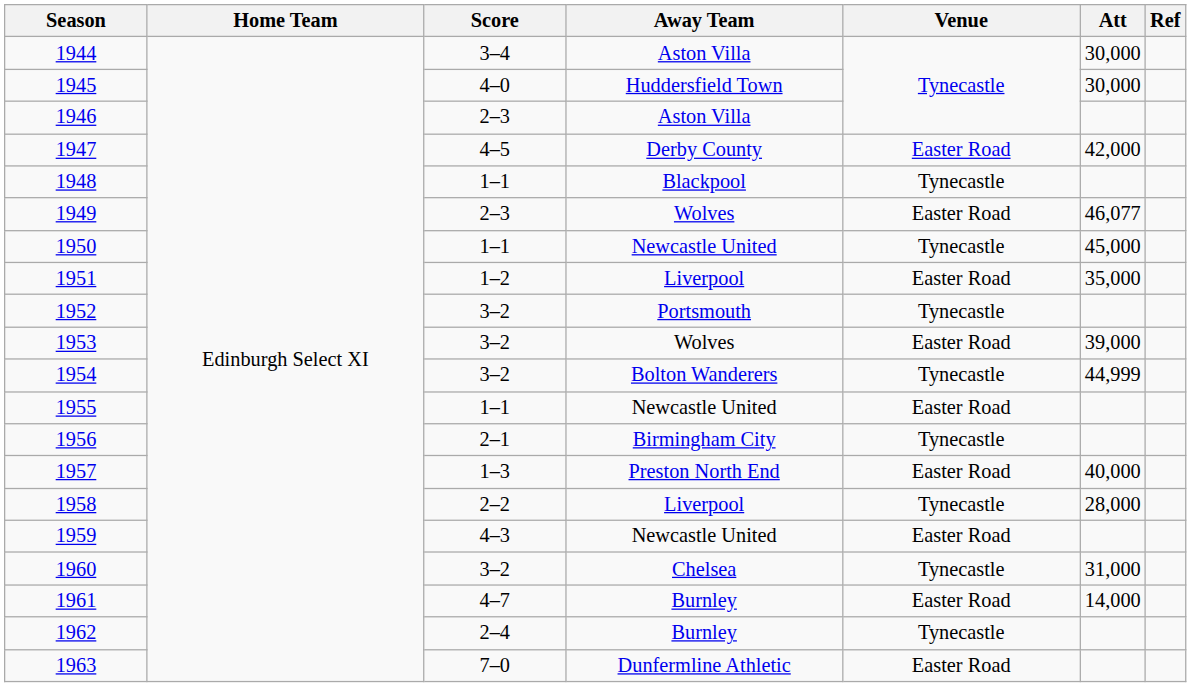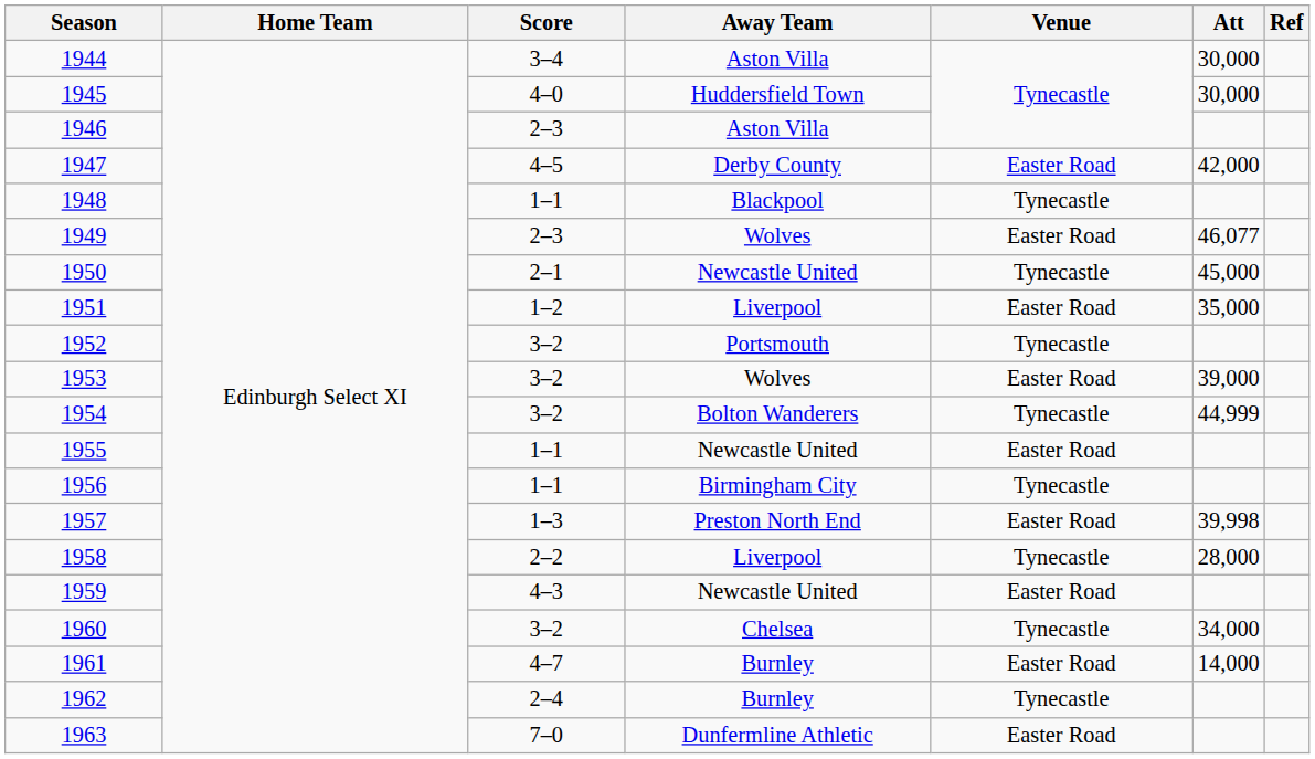1950 | Score: 1–1 -> 2–1
1956 | Score: 2–1 -> 1–1
1957 | Att: 40,000 -> 39,998
1960 | Att: 31,000 -> 34,000
